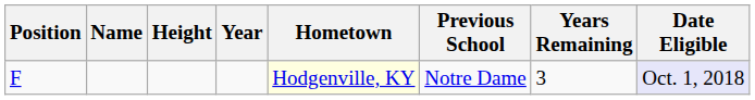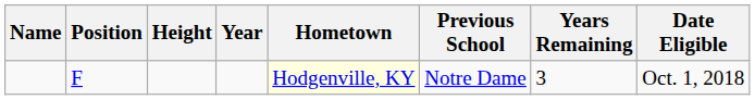columns swapped: Name <-> Position
row 2 | Date Eligible: lavender background -> no background
